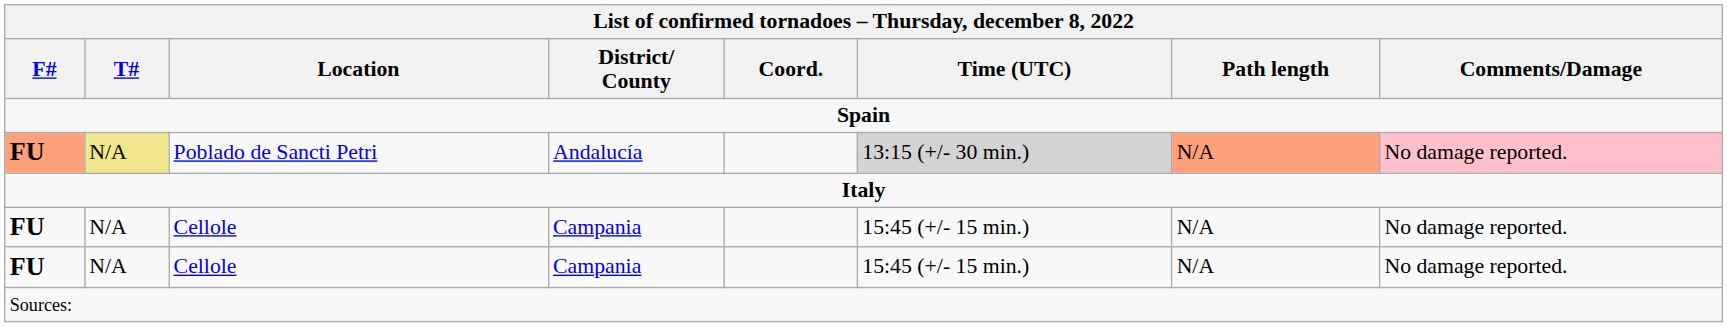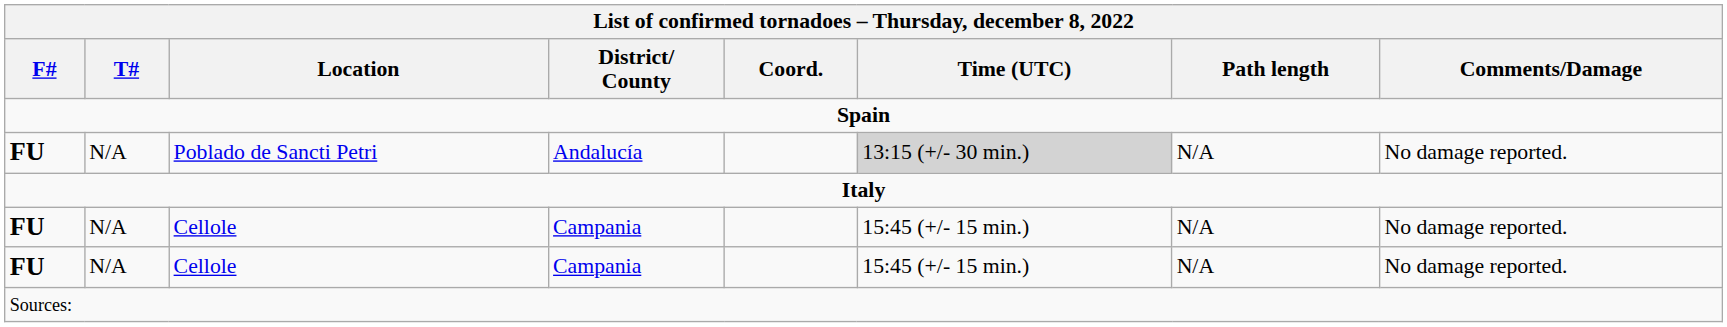Poblado de Sancti Petri | F#: lightsalmon background -> no background
Poblado de Sancti Petri | T#: khaki background -> no background
Poblado de Sancti Petri | Path length: lightsalmon background -> no background
Poblado de Sancti Petri | Comments/Damage: pink background -> no background
